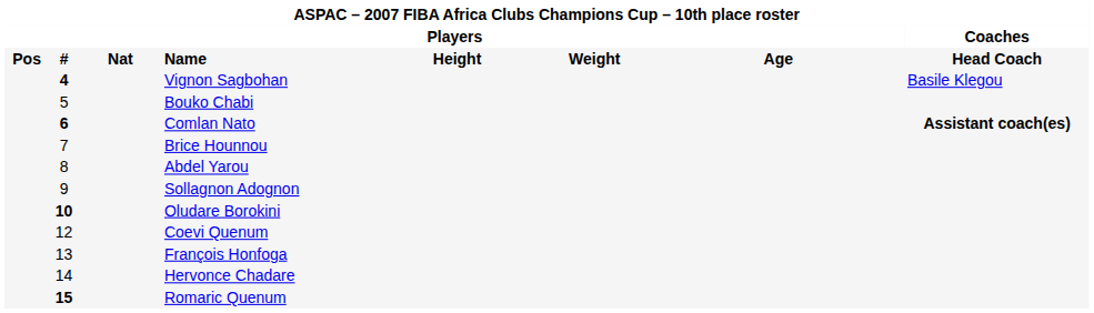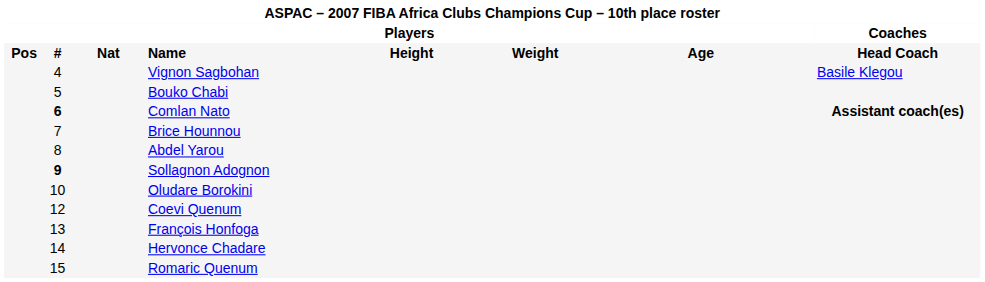Vignon Sagbohan | column 2: bold -> normal
Sollagnon Adognon | column 2: normal -> bold
Oludare Borokini | column 2: bold -> normal
Romaric Quenum | column 2: bold -> normal
